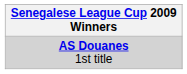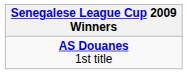row 2 | column 1: lightgrey background -> no background
